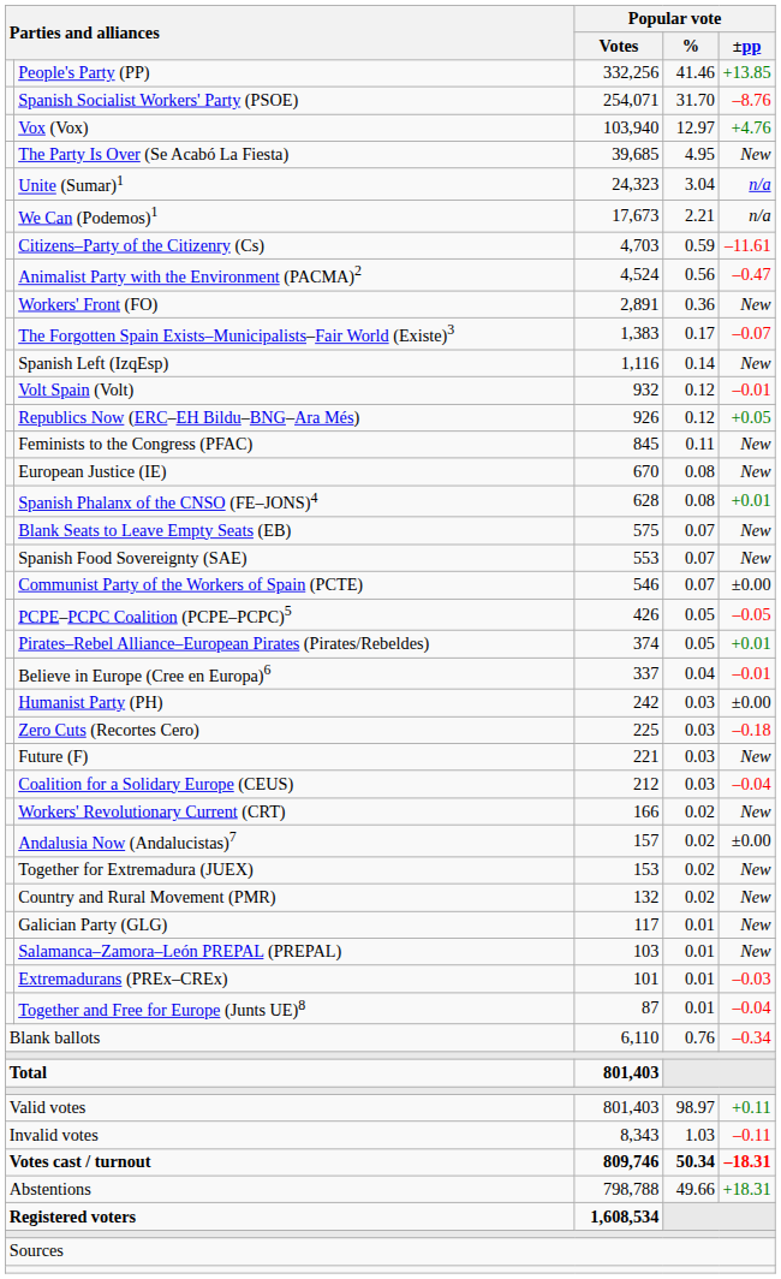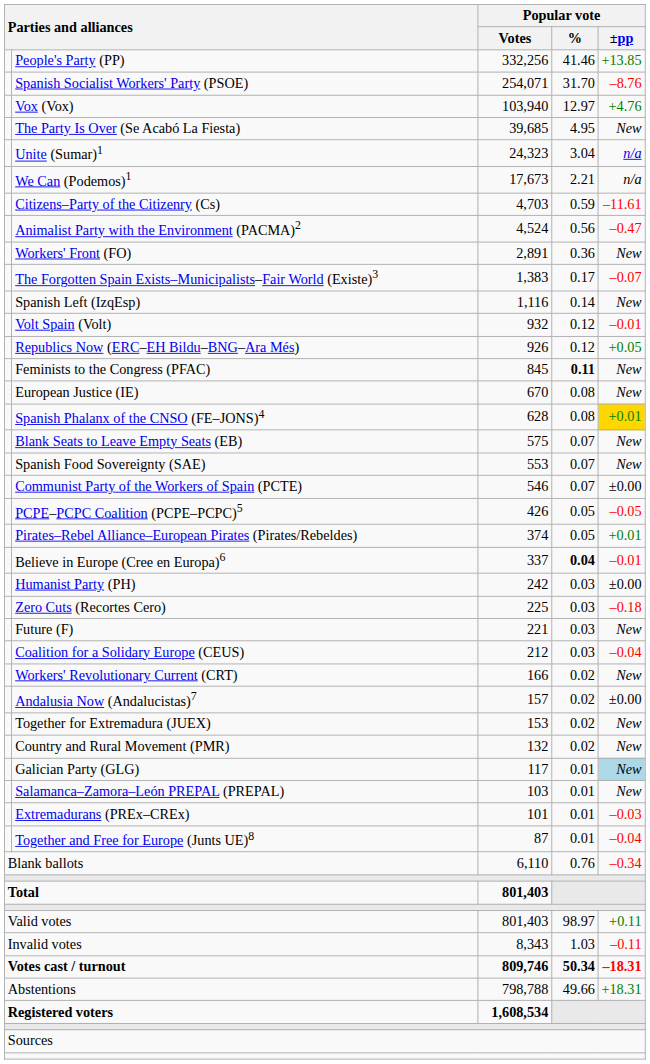Feminists to the Congress (PFAC) | Popular vote / %: normal -> bold
Spanish Phalanx of the CNSO (FE–JONS)4 | Popular vote / ±pp: no background -> gold background
Believe in Europe (Cree en Europa)6 | Popular vote / %: normal -> bold
Galician Party (GLG) | Popular vote / ±pp: no background -> lightblue background
